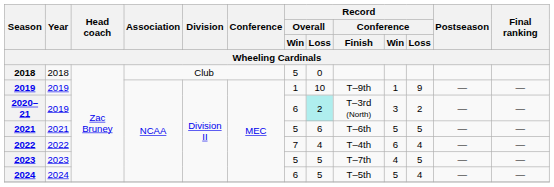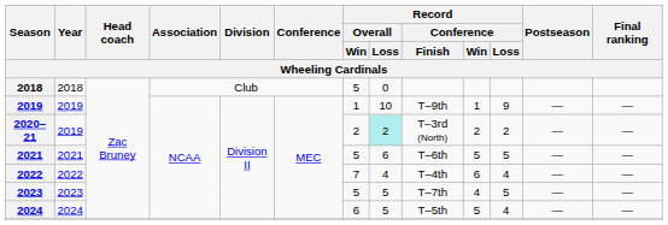2020–21 | Record / Overall / Win: 6 -> 2
2020–21 | Record / Conference / Win: 3 -> 2
